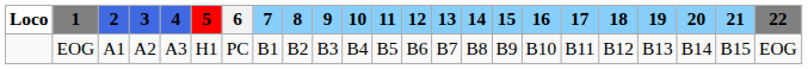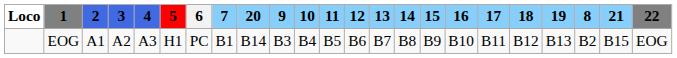columns swapped: 8 <-> 20
